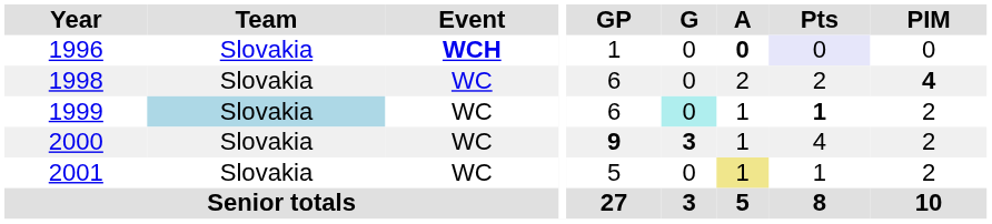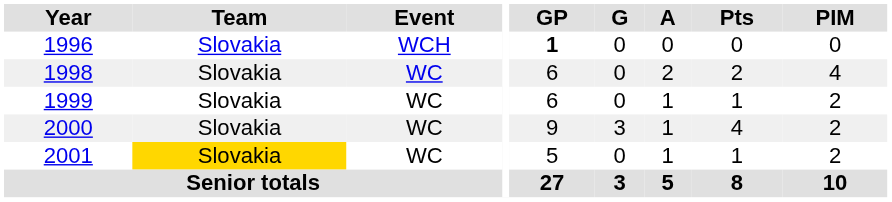1996 | Event: bold -> normal
1996 | GP: normal -> bold
1996 | A: bold -> normal
1996 | Pts: lavender background -> no background
1998 | PIM: bold -> normal
1999 | Team: lightblue background -> no background
1999 | G: paleturquoise background -> no background
1999 | Pts: bold -> normal
2000 | GP: bold -> normal
2000 | G: bold -> normal
2001 | Team: no background -> gold background
2001 | A: khaki background -> no background
